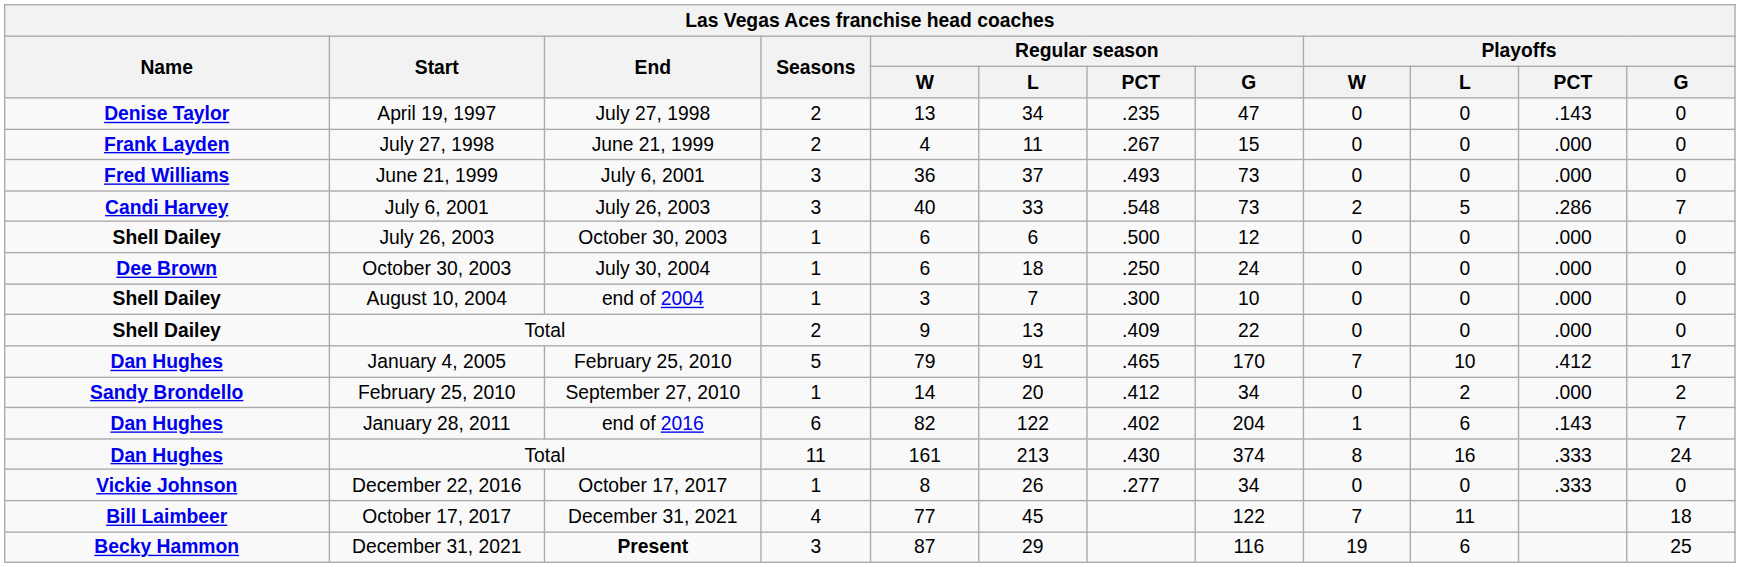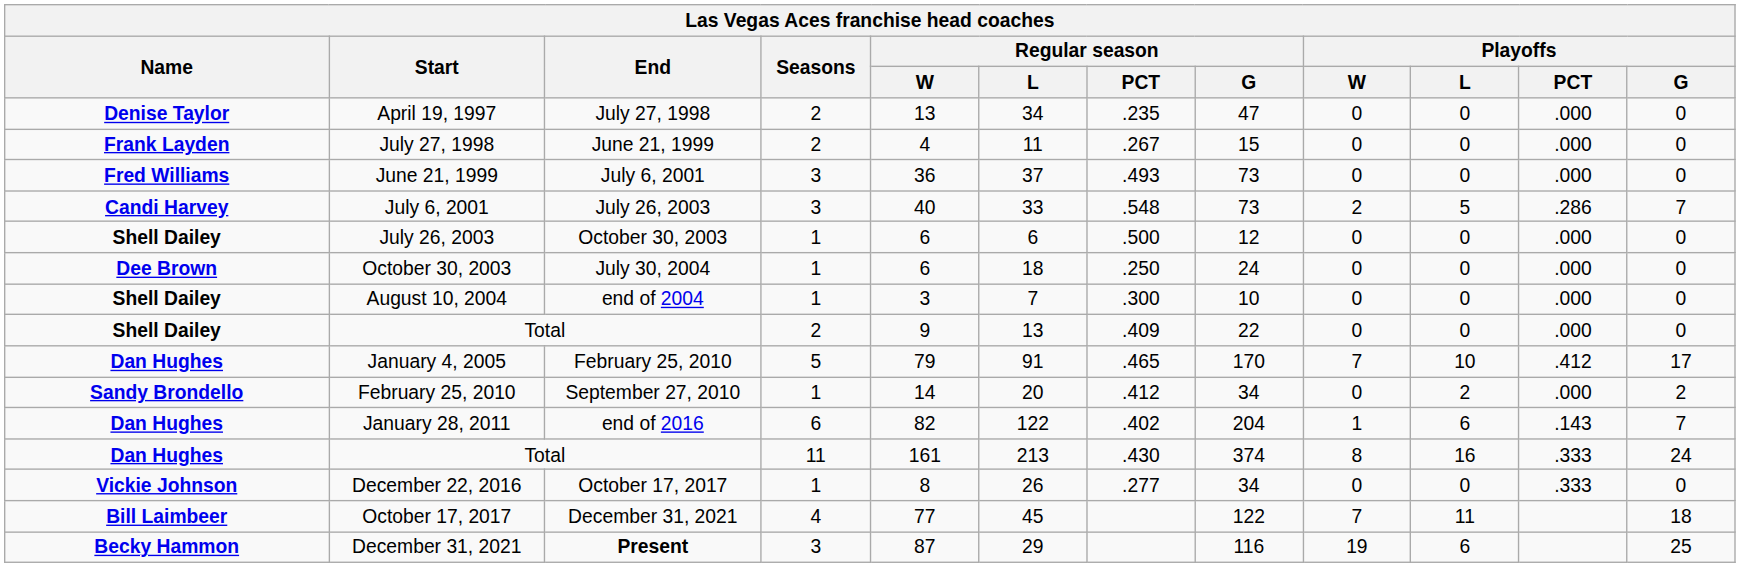April 19, 1997 | Playoffs / PCT: .143 -> .000
